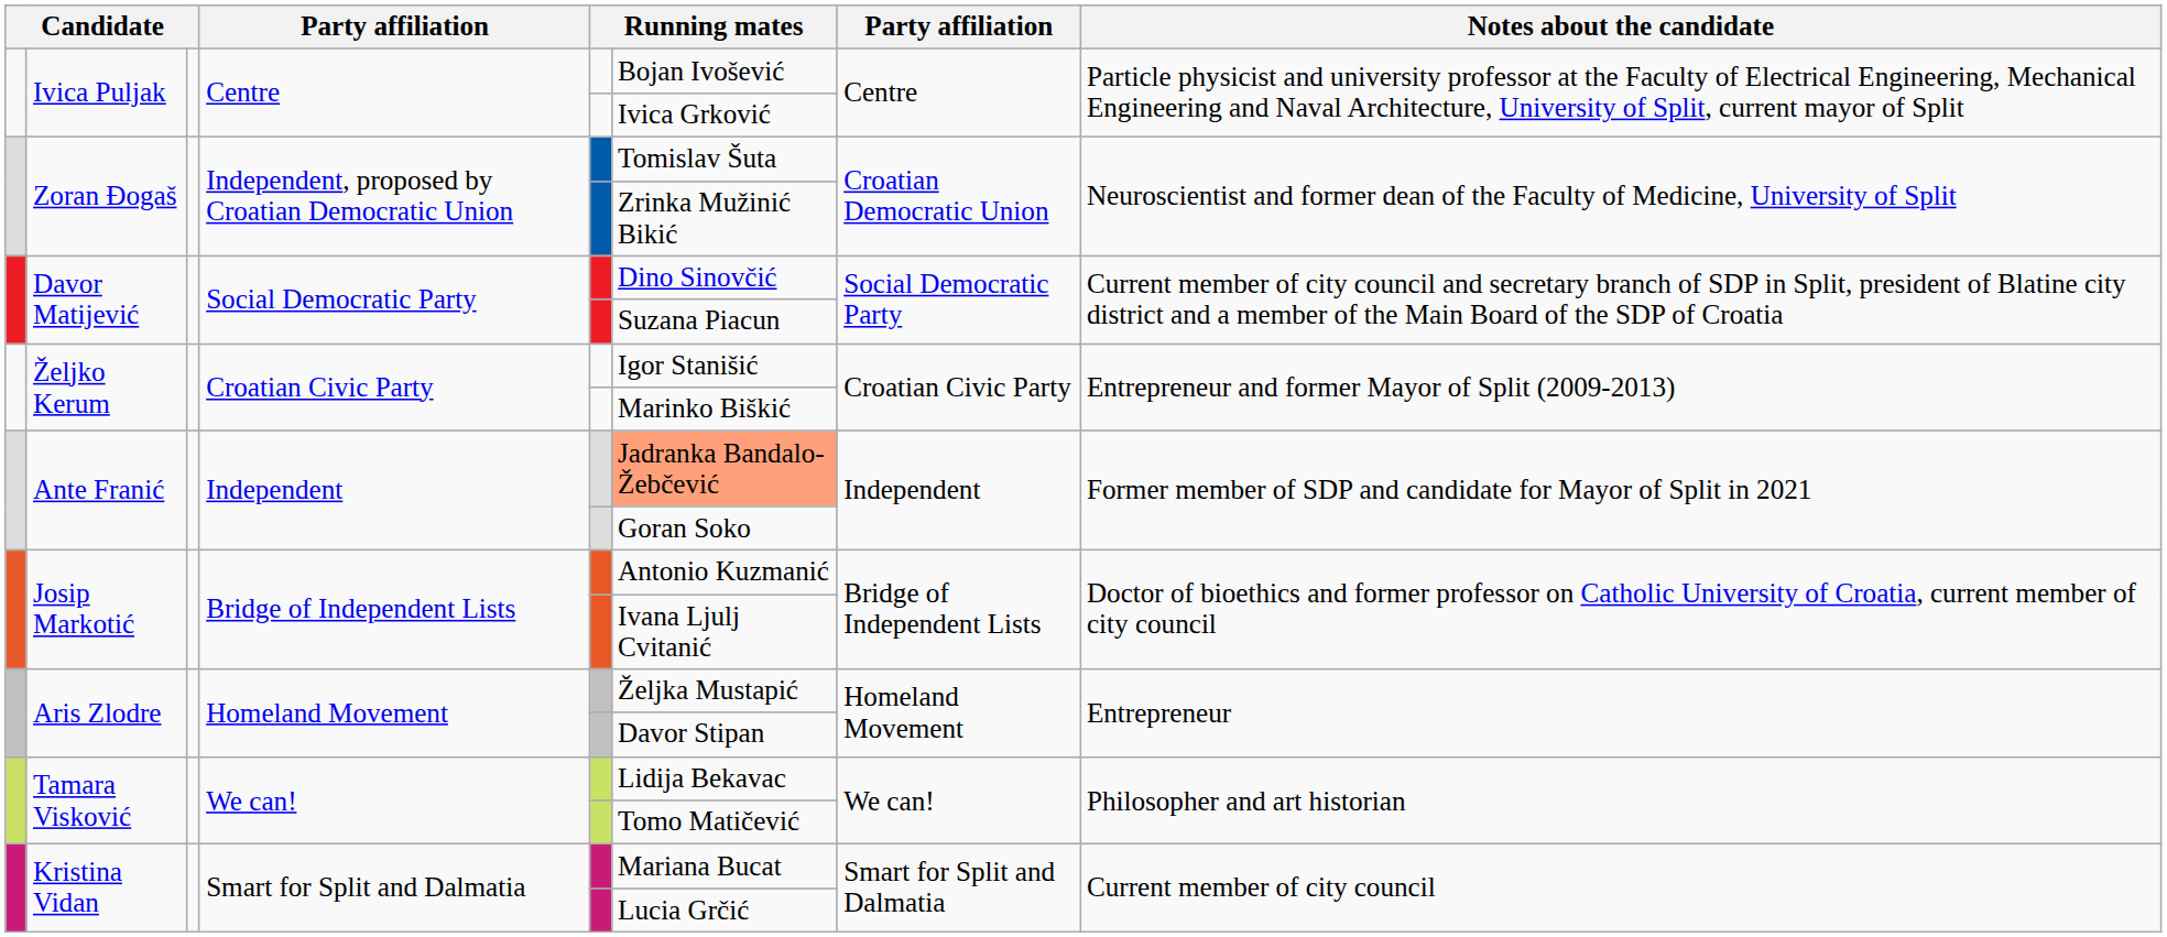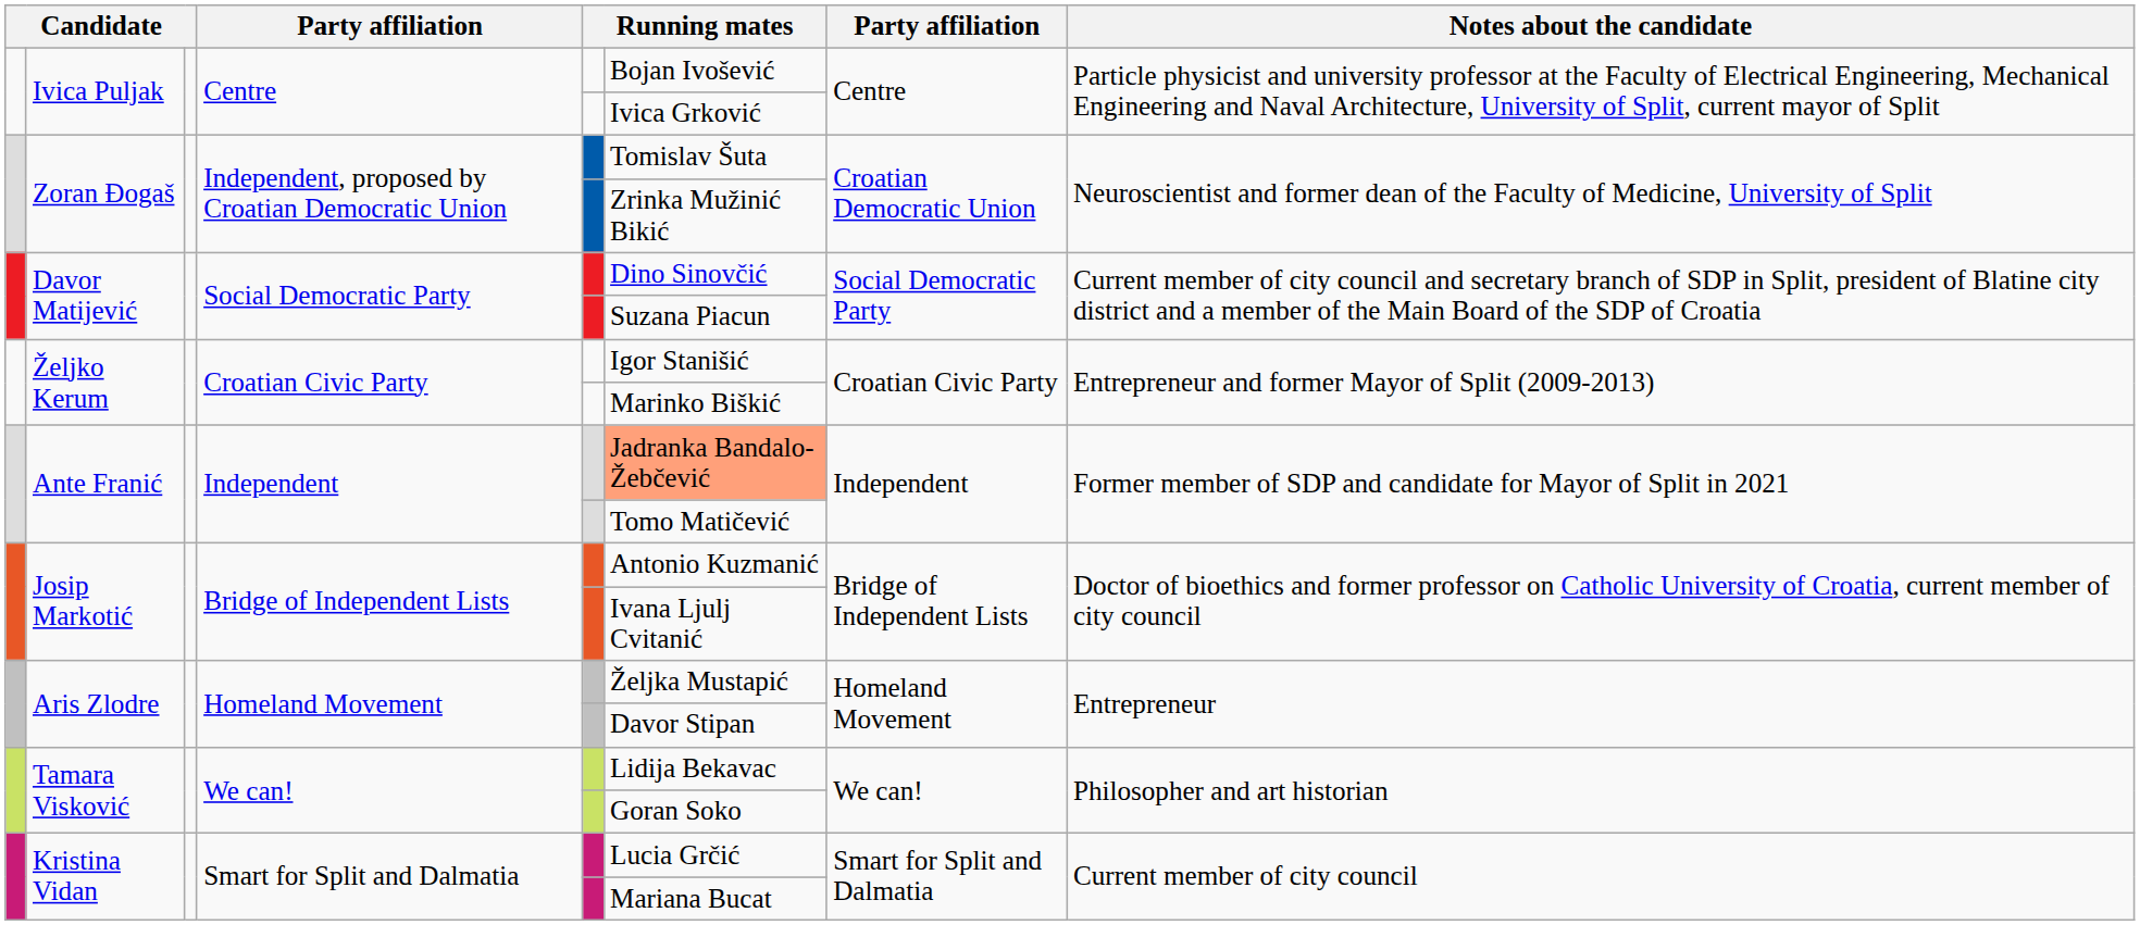row 11 | column 6: Goran Soko -> Tomo Matičević
row 17 | column 6: Tomo Matičević -> Goran Soko
row 18 | column 6: Mariana Bucat -> Lucia Grčić
row 19 | column 6: Lucia Grčić -> Mariana Bucat
